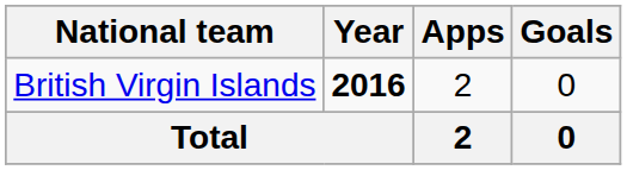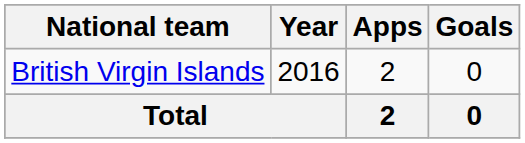British Virgin Islands | Year: bold -> normal
